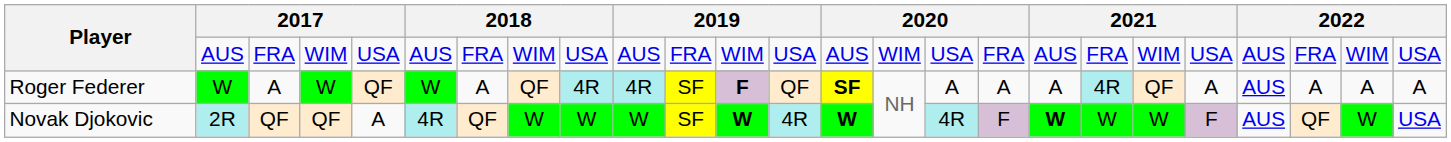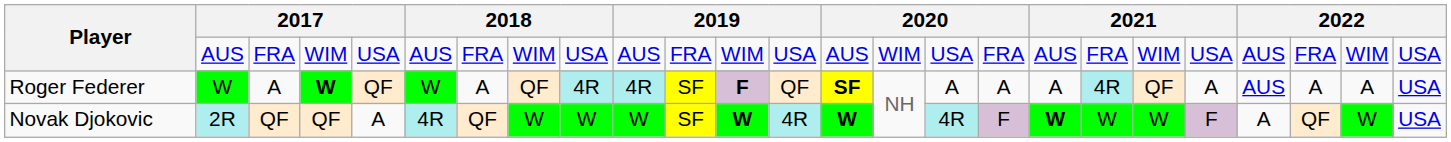Roger Federer | column 4: normal -> bold
Roger Federer | column 25: A -> USA
Novak Djokovic | column 22: AUS -> A
